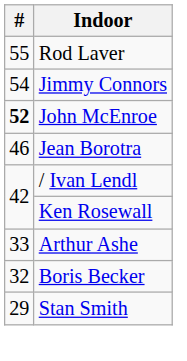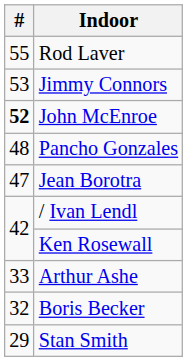Jimmy Connors | #: 54 -> 53
+ row: 48 | Pancho Gonzales
Jean Borotra | #: 46 -> 47
